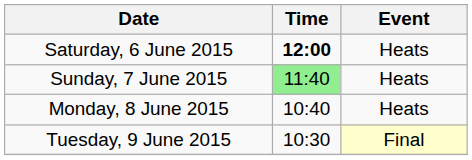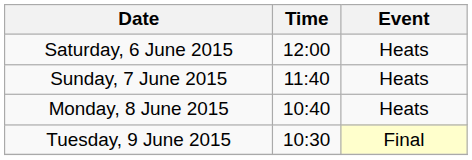Saturday, 6 June 2015 | Time: bold -> normal
Sunday, 7 June 2015 | Time: lightgreen background -> no background
